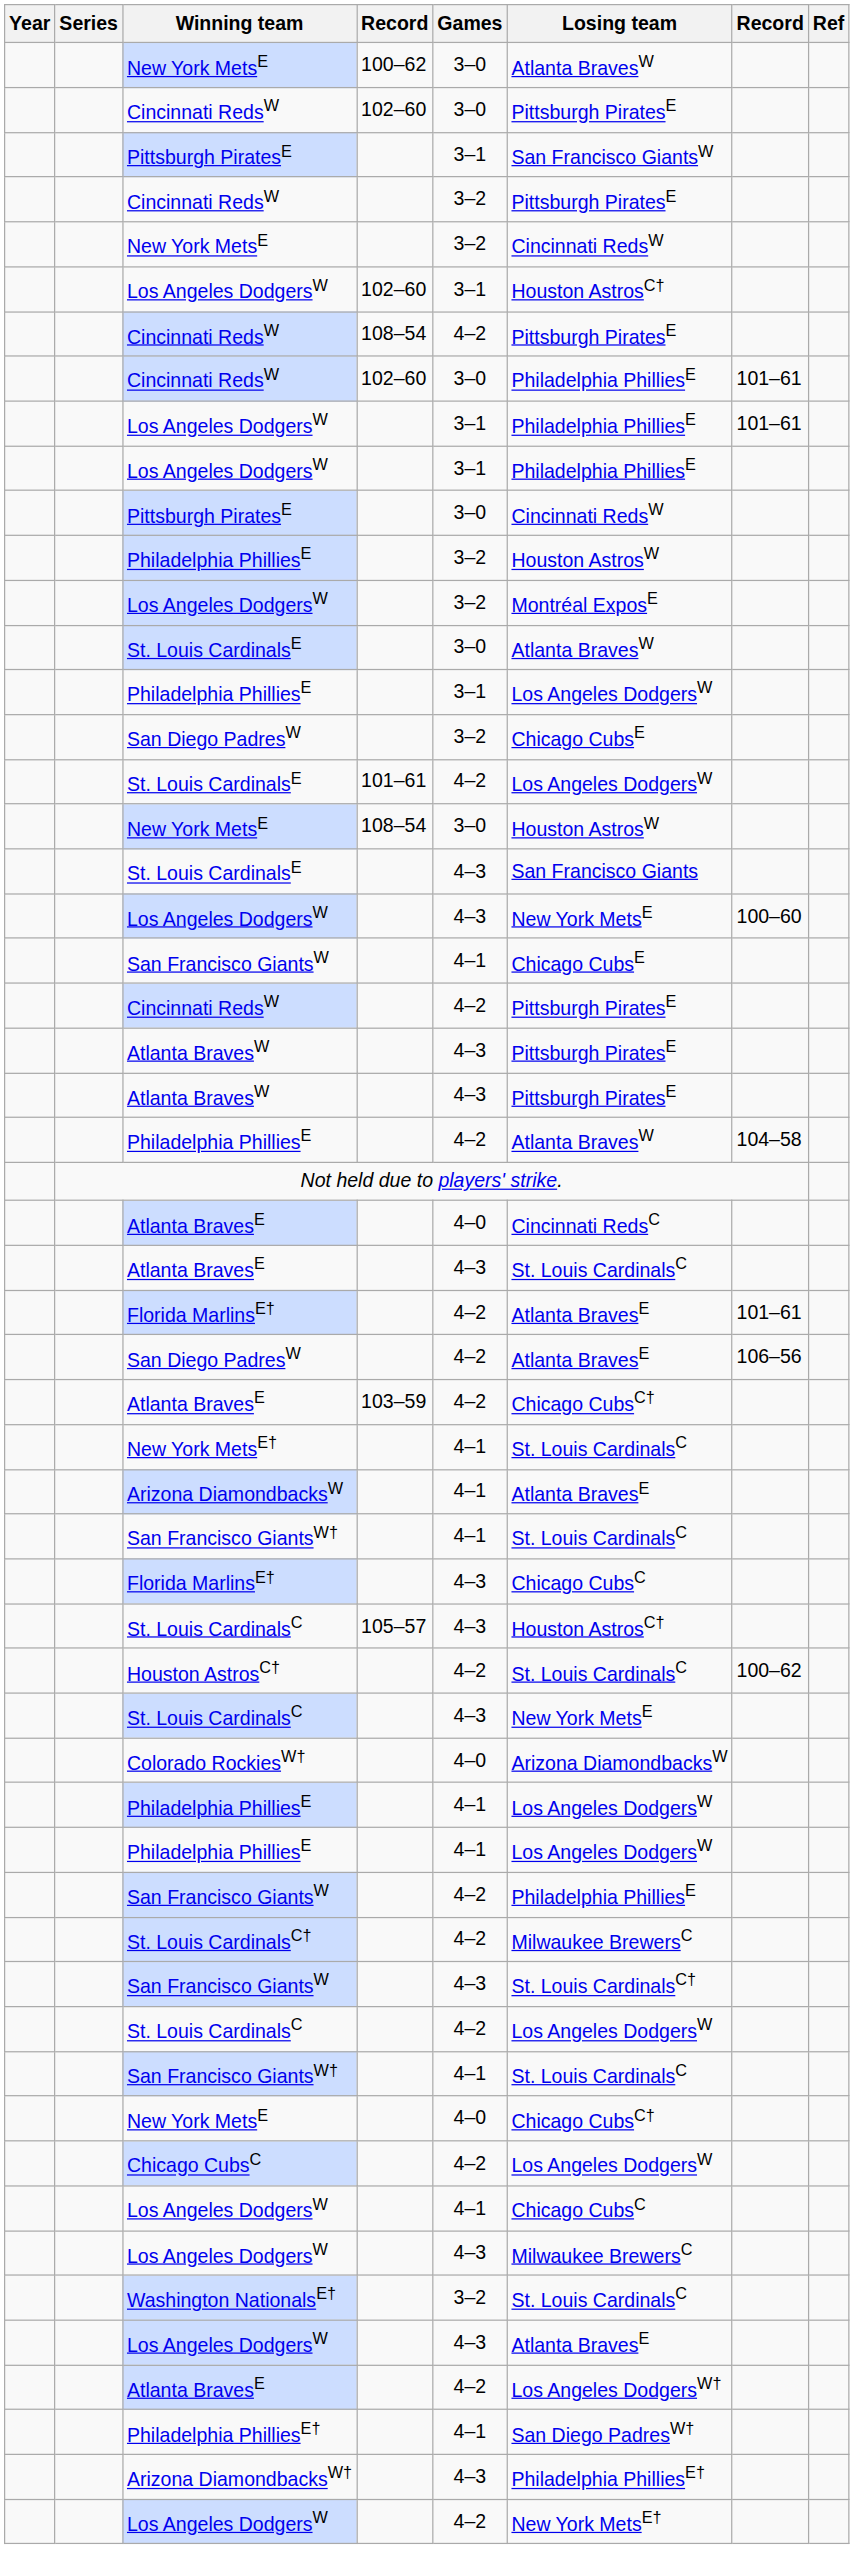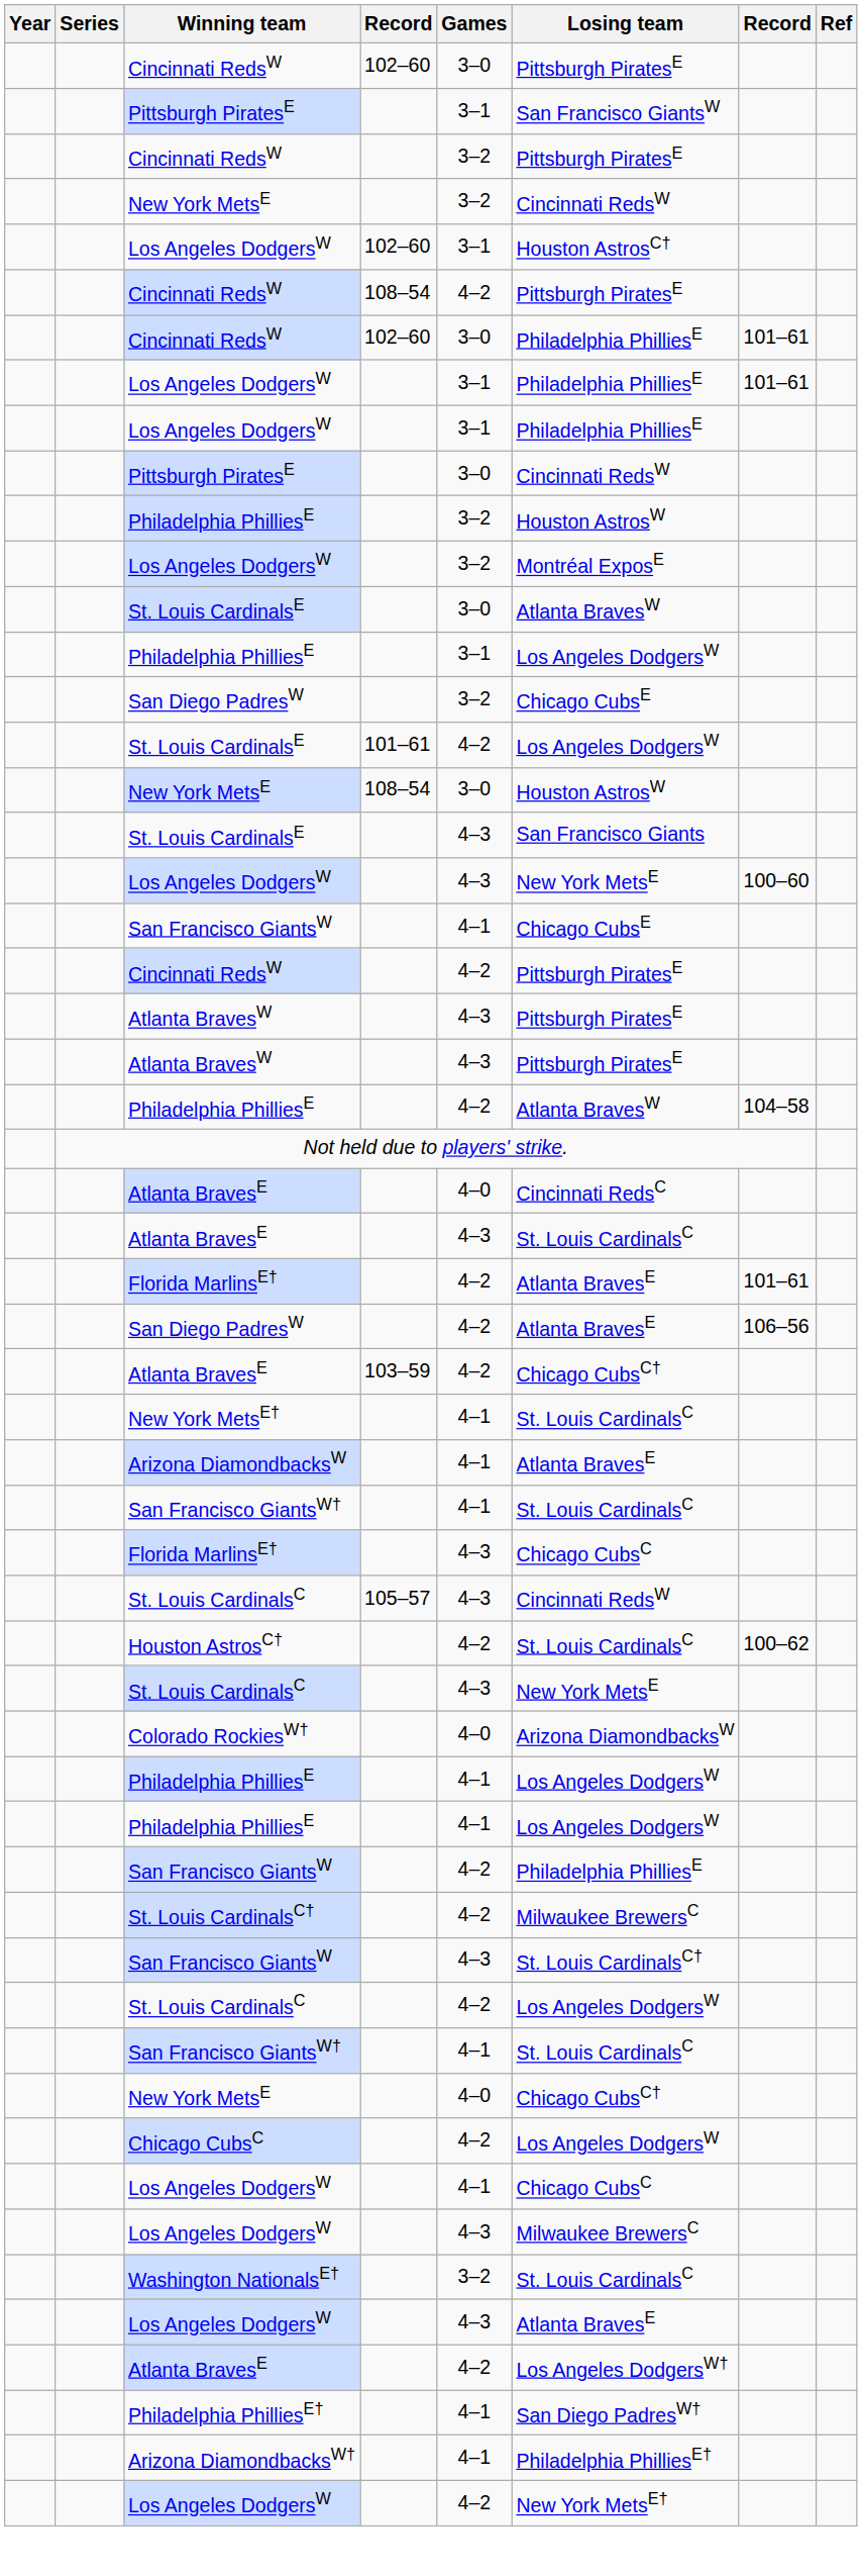- row: New York MetsE | 100–62 | 3–0 | Atlanta BravesW
St. Louis CardinalsC / 105–57 | Losing team: Houston AstrosC† -> Cincinnati RedsW
Arizona DiamondbacksW† | Games: 4–3 -> 4–1
